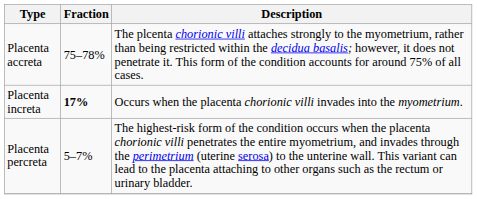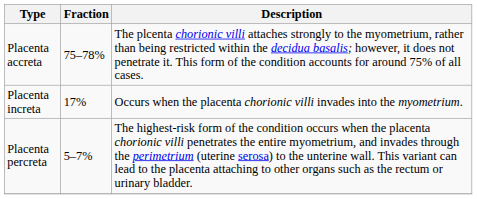Placenta increta | Fraction: bold -> normal
